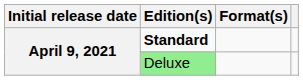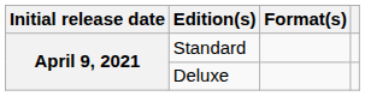Standard | Edition(s): bold -> normal
Deluxe | Edition(s): lightgreen background -> no background
